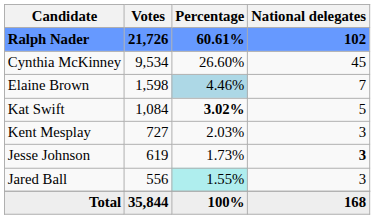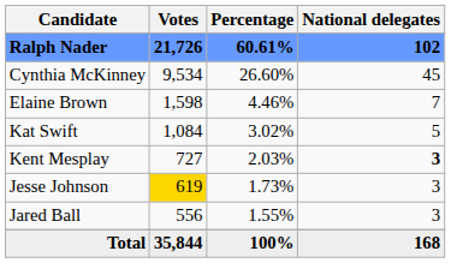Elaine Brown | Percentage: lightblue background -> no background
Kat Swift | Percentage: bold -> normal
Kent Mesplay | National delegates: normal -> bold
Jesse Johnson | Votes: no background -> gold background
Jesse Johnson | National delegates: bold -> normal
Jared Ball | Percentage: paleturquoise background -> no background
